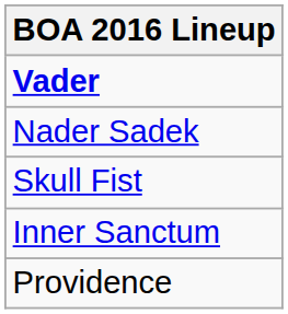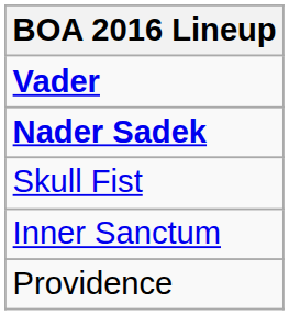row 3 | column 1: normal -> bold
